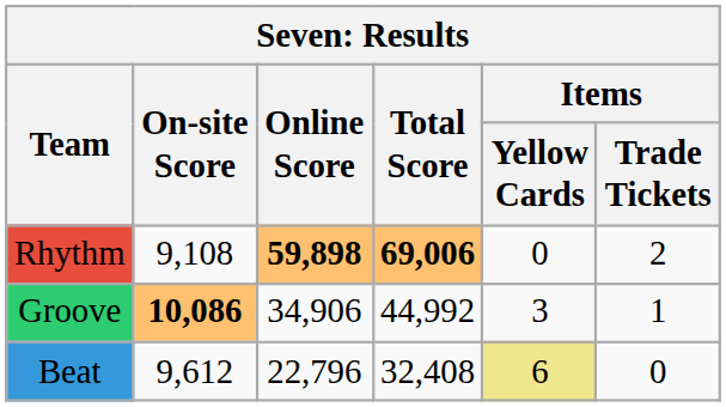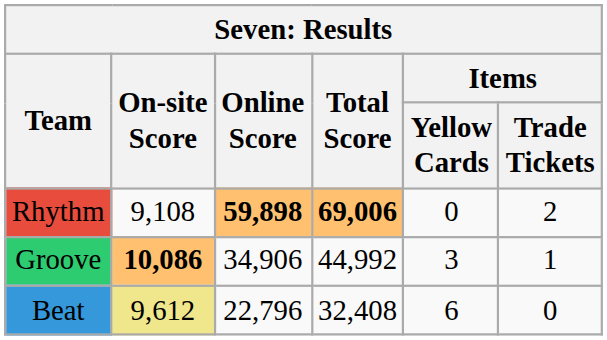Beat | On-site Score: no background -> khaki background
Beat | Items / Yellow Cards: khaki background -> no background
